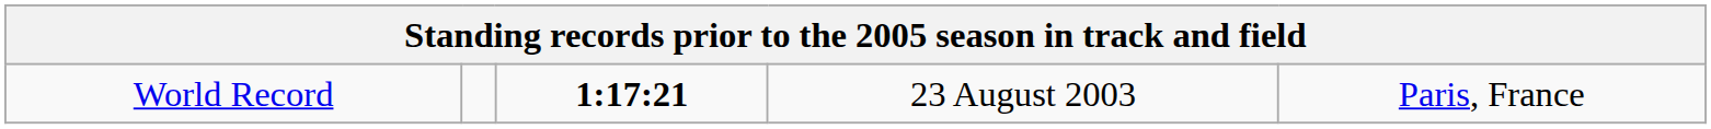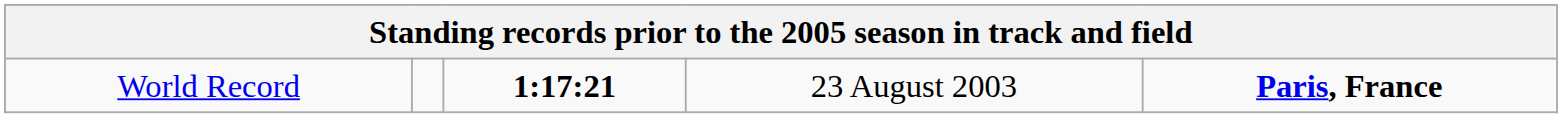World Record | column 5: normal -> bold
